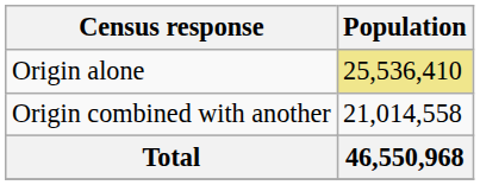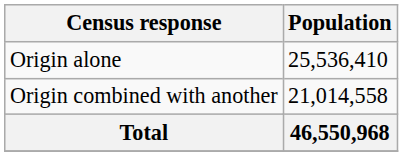Origin alone | Population: khaki background -> no background
